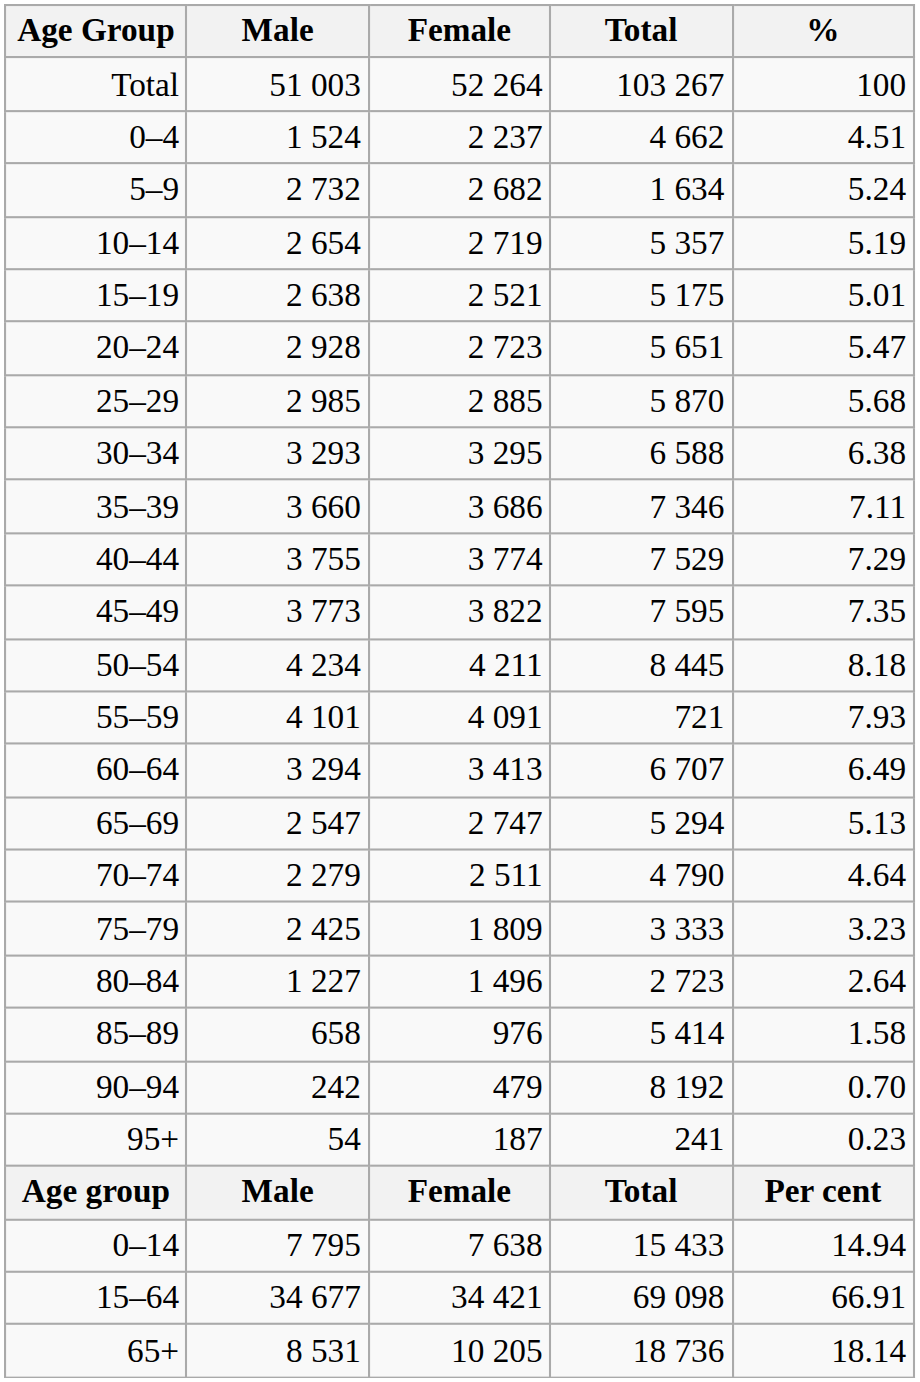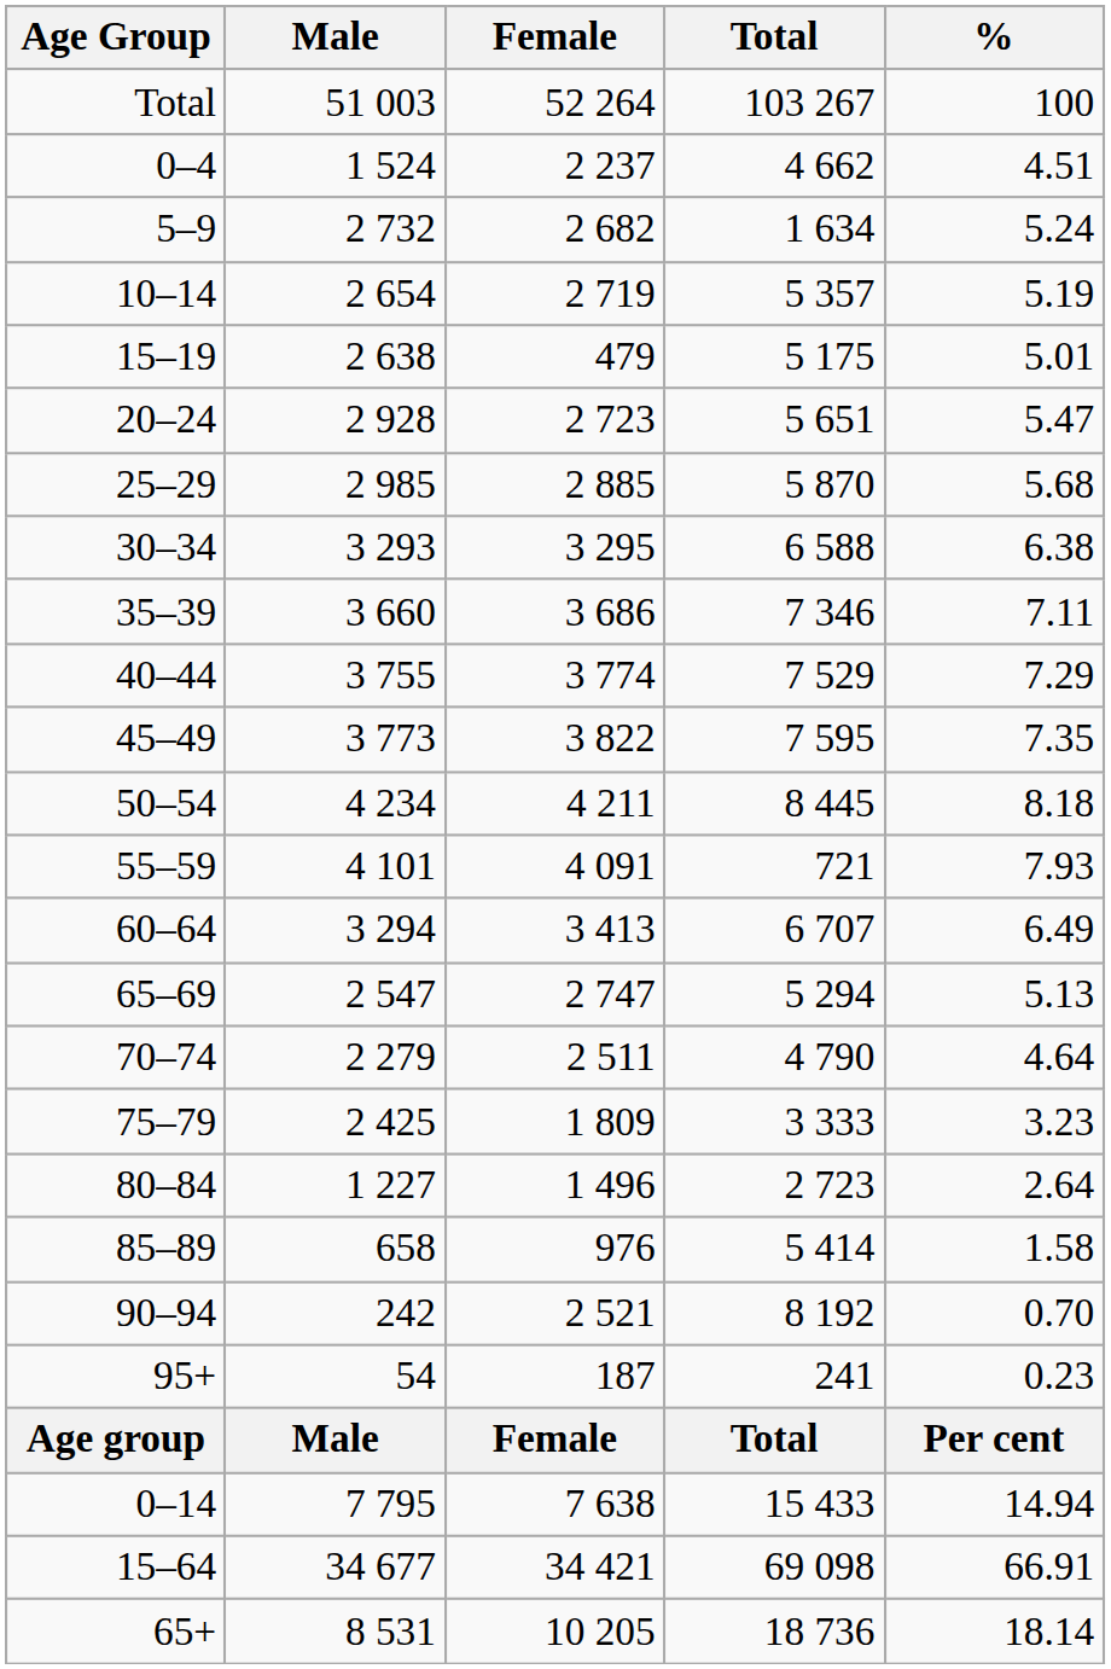15–19 | Female: 2 521 -> 479
90–94 | Female: 479 -> 2 521
